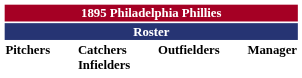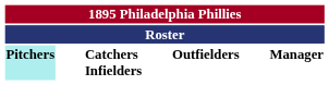Pitchers | column 1: no background -> paleturquoise background
